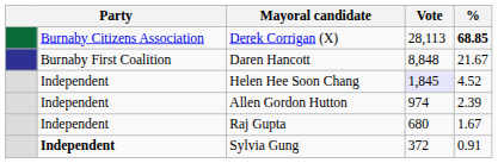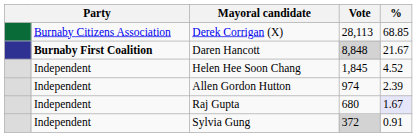Derek Corrigan (X) | %: bold -> normal
Daren Hancott | column 2: normal -> bold
Daren Hancott | Vote: no background -> lightgrey background
Helen Hee Soon Chang | Vote: lavender background -> no background
Raj Gupta | %: no background -> lavender background
Sylvia Gung | column 2: bold -> normal
Sylvia Gung | Vote: no background -> lightgrey background
